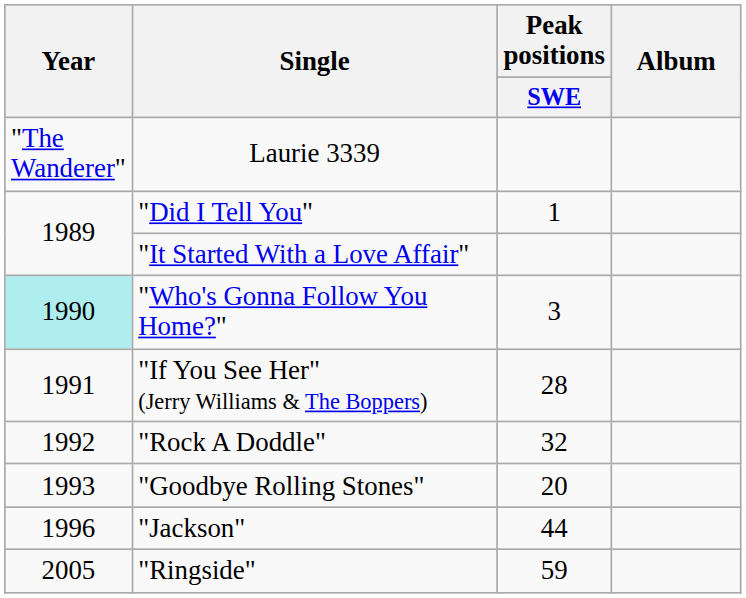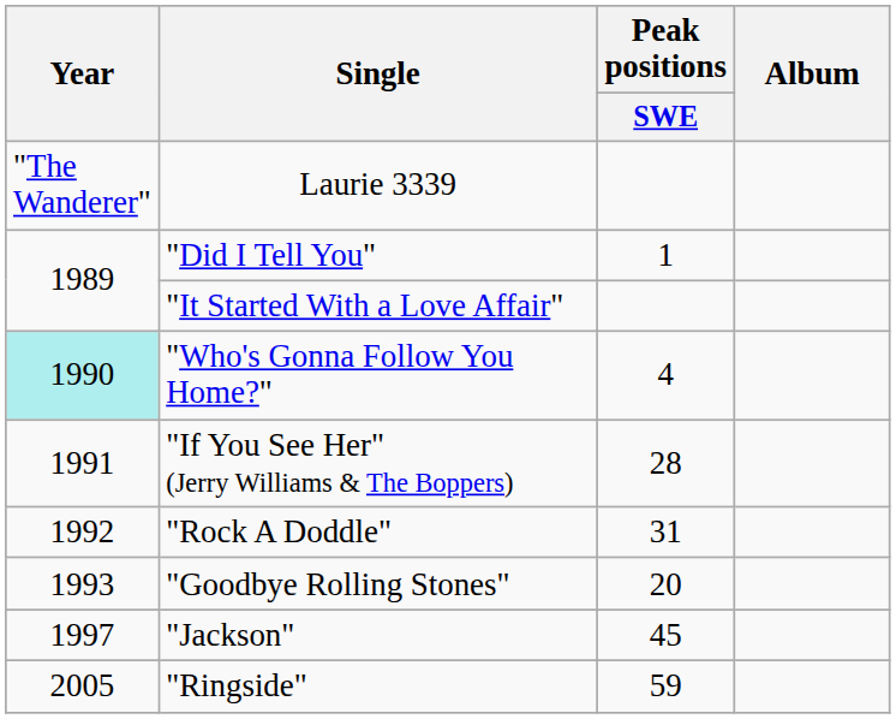"Who's Gonna Follow You Home?" | Peak positions / SWE: 3 -> 4
"Rock A Doddle" | Peak positions / SWE: 32 -> 31
"Jackson" | Year: 1996 -> 1997
"Jackson" | Peak positions / SWE: 44 -> 45
